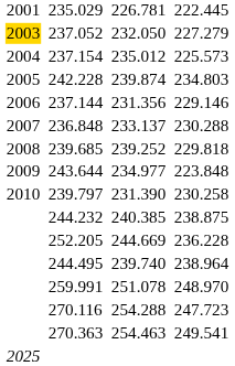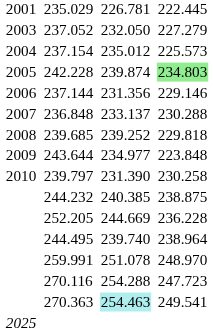237.052 | column 1: gold background -> no background
242.228 | column 4: no background -> lightgreen background
270.363 | column 3: no background -> paleturquoise background
